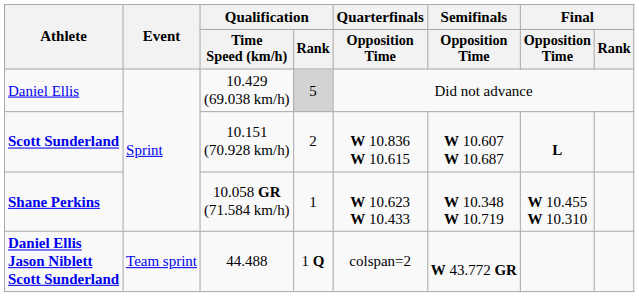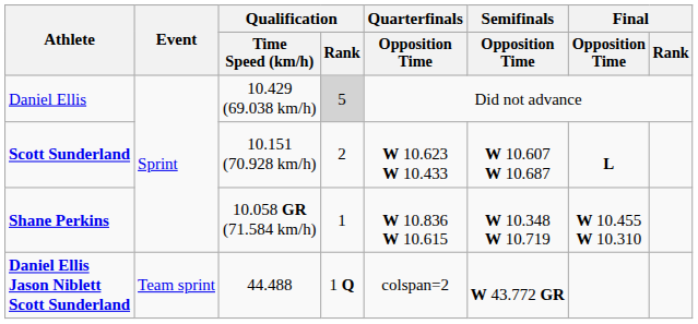Scott Sunderland | Quarterfinals / Opposition Time: W 10.836 W 10.615 -> W 10.623 W 10.433
Shane Perkins | Quarterfinals / Opposition Time: W 10.623 W 10.433 -> W 10.836 W 10.615
